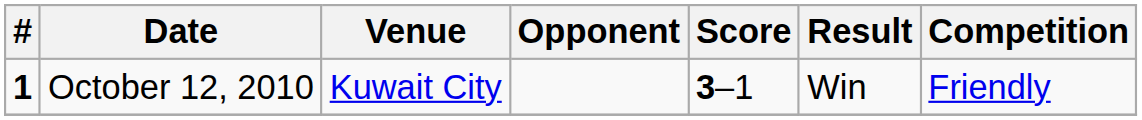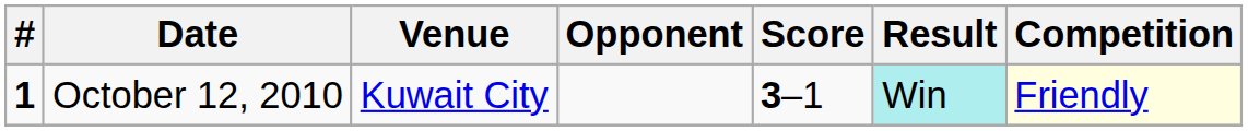October 12, 2010 | Result: no background -> paleturquoise background
October 12, 2010 | Competition: no background -> lightyellow background
